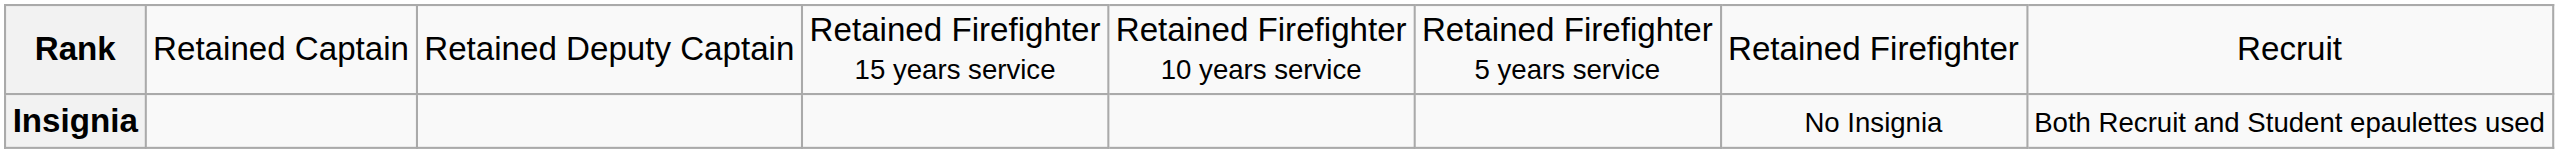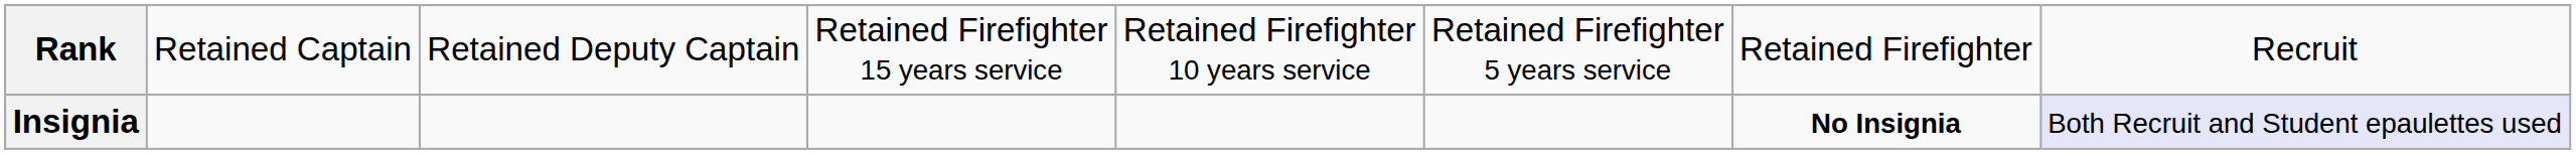Insignia | column 7: normal -> bold
Insignia | column 8: no background -> lavender background
